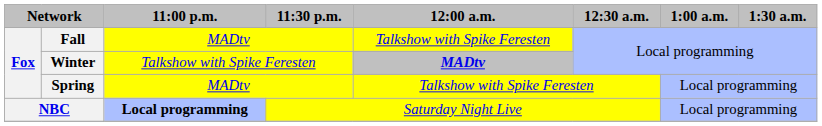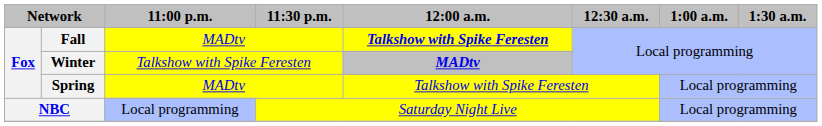Fall | 12:00 a.m.: normal -> bold
NBC | 11:00 p.m.: bold -> normal
